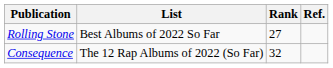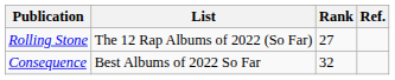Rolling Stone | List: Best Albums of 2022 So Far -> The 12 Rap Albums of 2022 (So Far)
Consequence | List: The 12 Rap Albums of 2022 (So Far) -> Best Albums of 2022 So Far
